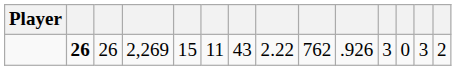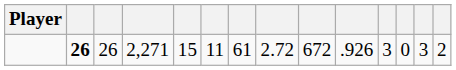row 2 | column 4: 2,269 -> 2,271
row 2 | column 7: 43 -> 61
row 2 | column 8: 2.22 -> 2.72
row 2 | column 9: 762 -> 672
